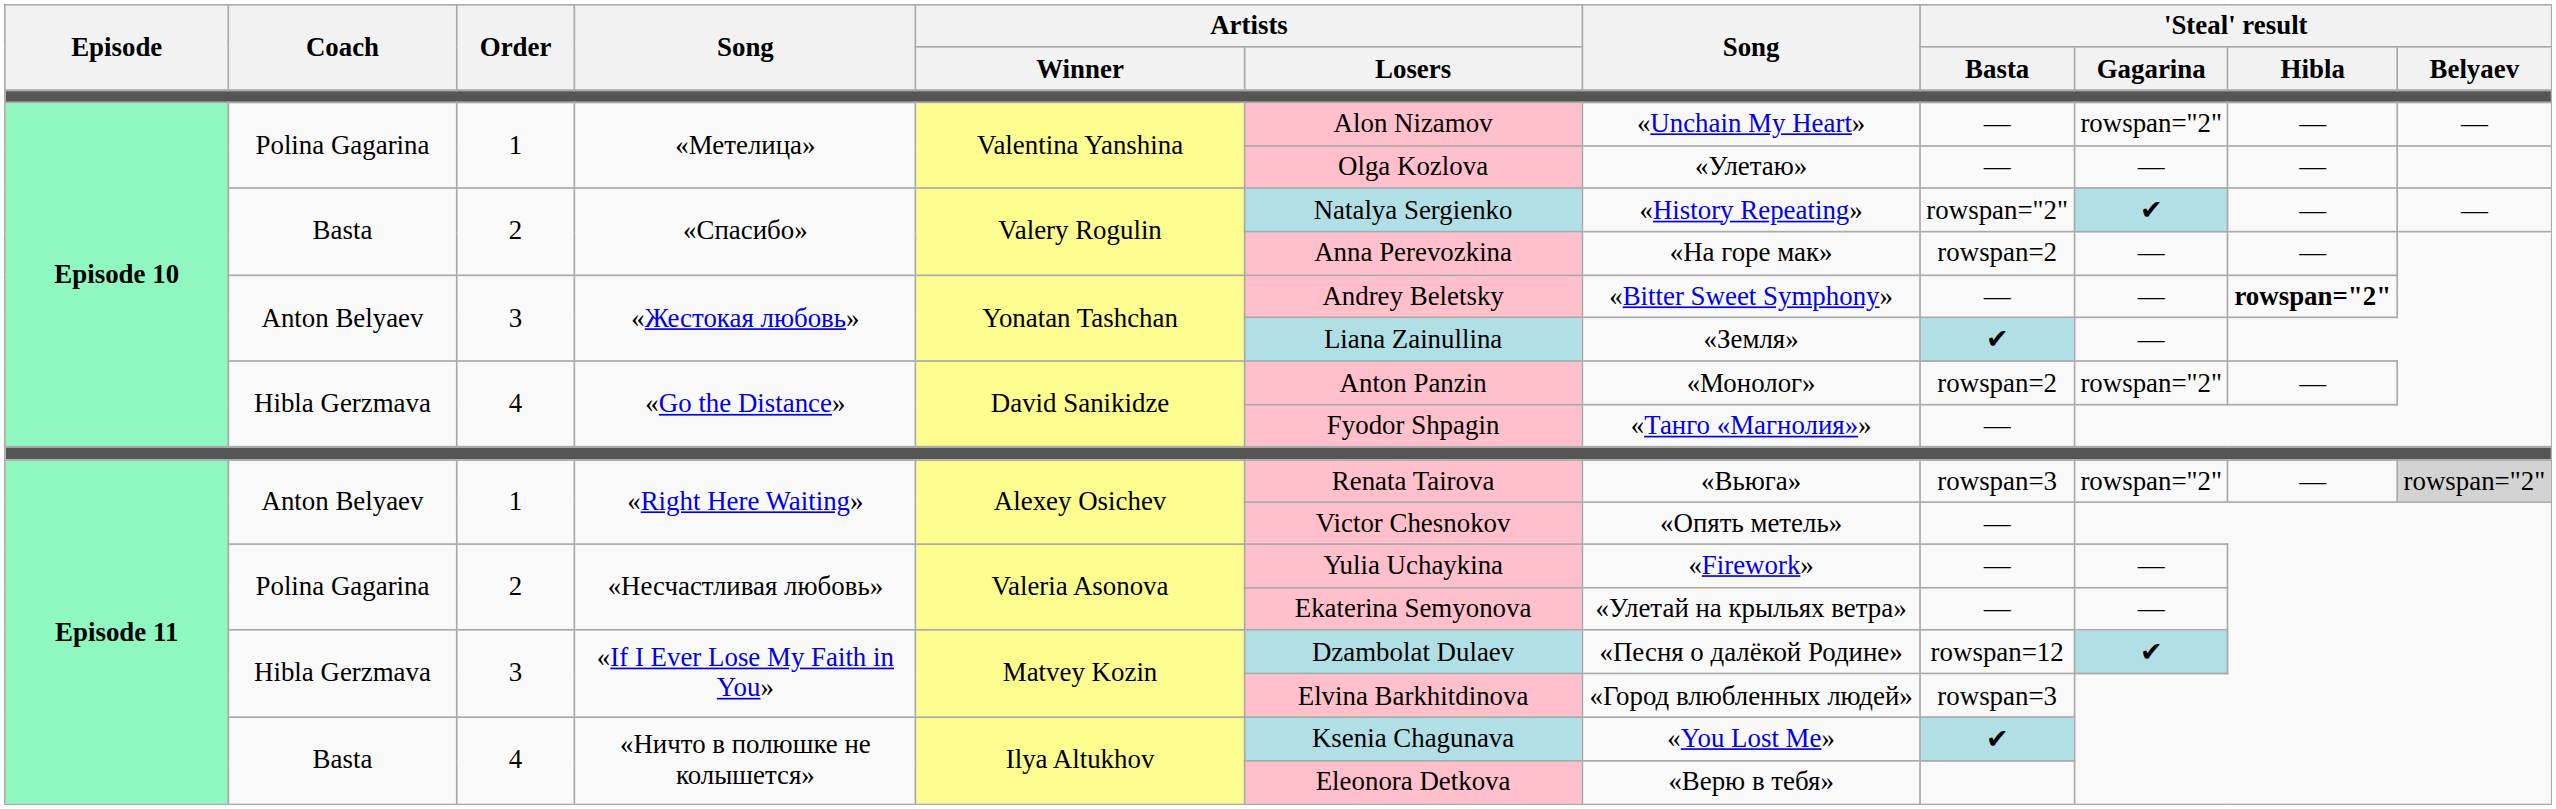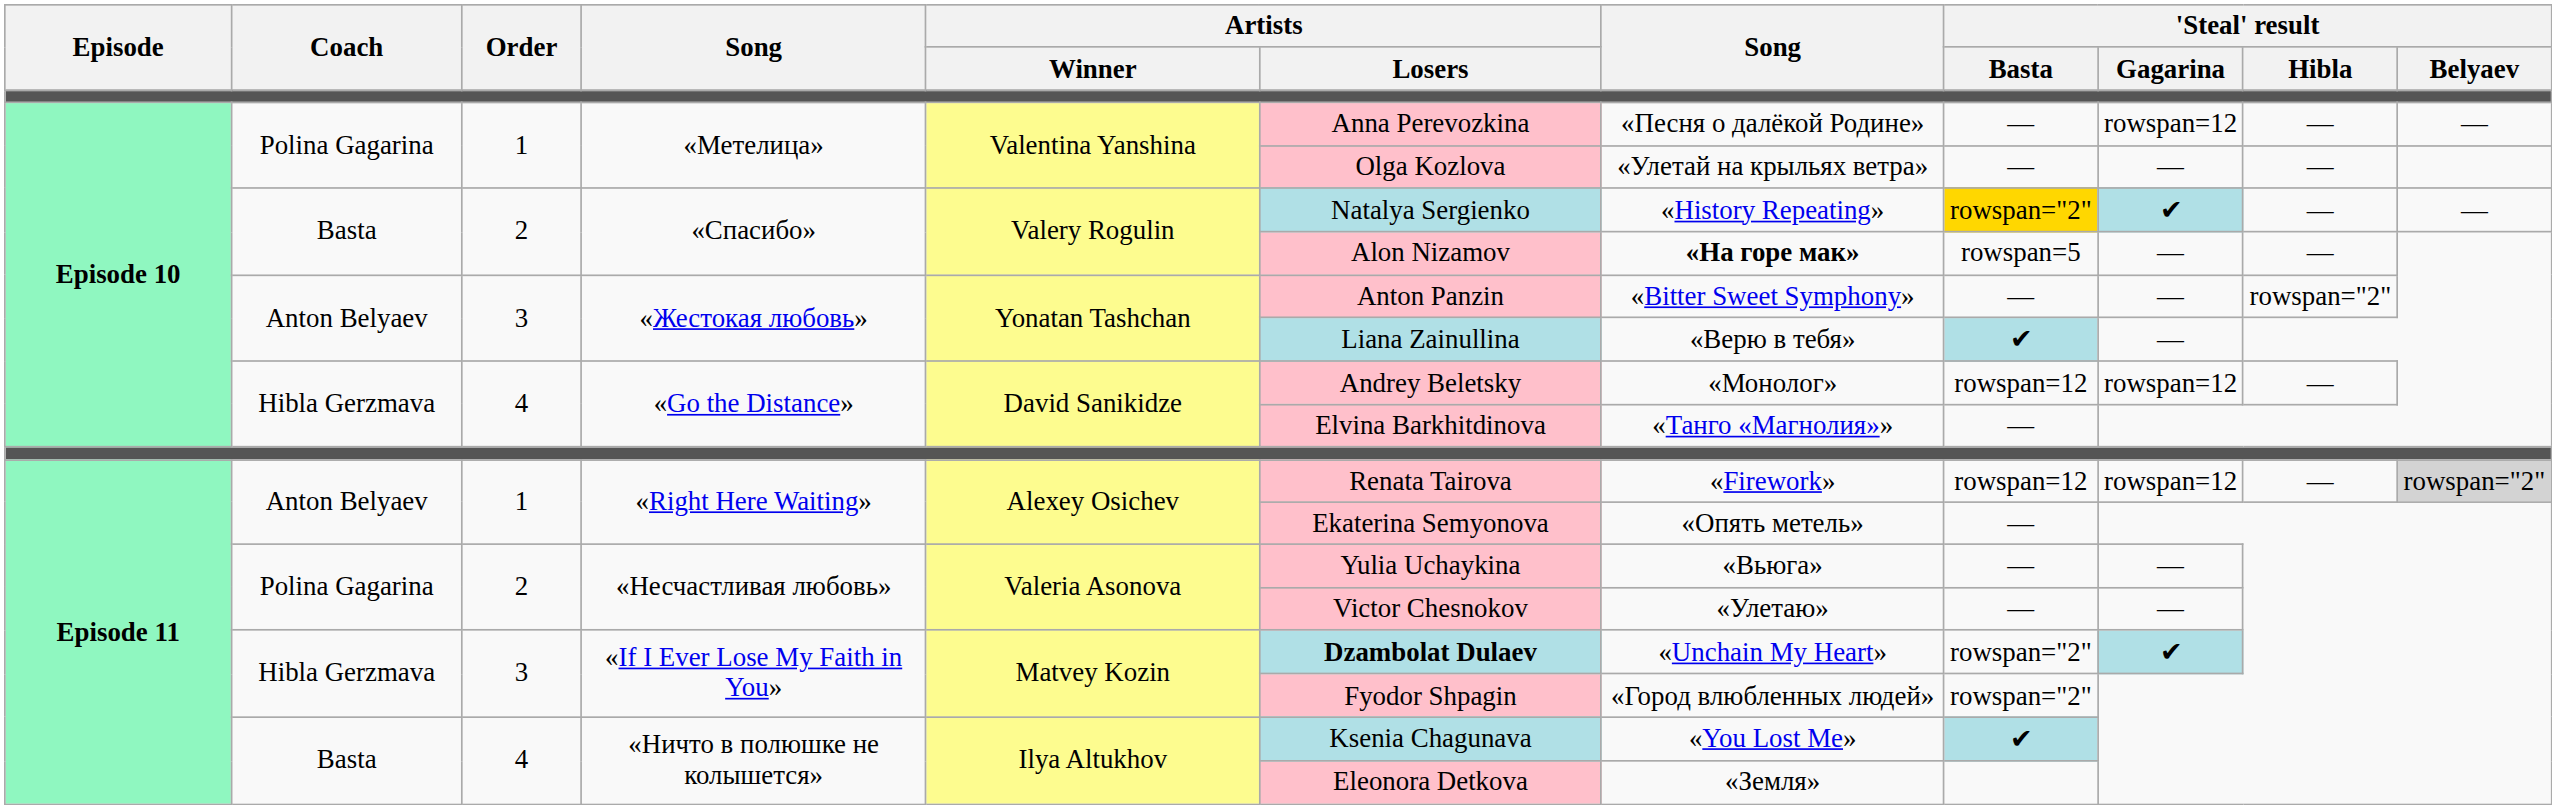row 4 | Artists / Losers: Alon Nizamov -> Anna Perevozkina
row 4 | column 7: «Unchain My Heart» -> «Песня о далёкой Родине»
row 4 | 'Steal' result / Gagarina: rowspan="2" -> rowspan=12
row 5 | column 7: «Улетаю» -> «Улетай на крыльях ветра»
row 6 | 'Steal' result / Basta: no background -> gold background
row 7 | Artists / Losers: Anna Perevozkina -> Alon Nizamov
row 7 | column 7: normal -> bold
row 7 | 'Steal' result / Basta: rowspan=2 -> rowspan=5
row 8 | Artists / Losers: Andrey Beletsky -> Anton Panzin
row 8 | 'Steal' result / Hibla: bold -> normal
row 9 | column 7: «Земля» -> «Верю в тебя»
row 10 | Artists / Losers: Anton Panzin -> Andrey Beletsky
row 10 | 'Steal' result / Basta: rowspan=2 -> rowspan=12
row 10 | 'Steal' result / Gagarina: rowspan="2" -> rowspan=12
row 11 | Artists / Losers: Fyodor Shpagin -> Elvina Barkhitdinova
row 13 | column 7: «Вьюга» -> «Firework»
row 13 | 'Steal' result / Basta: rowspan=3 -> rowspan=12
row 13 | 'Steal' result / Gagarina: rowspan="2" -> rowspan=12
row 14 | Artists / Losers: Victor Chesnokov -> Ekaterina Semyonova
row 15 | column 7: «Firework» -> «Вьюга»
row 16 | Artists / Losers: Ekaterina Semyonova -> Victor Chesnokov
row 16 | column 7: «Улетай на крыльях ветра» -> «Улетаю»
row 17 | Artists / Losers: normal -> bold
row 17 | column 7: «Песня о далёкой Родине» -> «Unchain My Heart»
row 17 | 'Steal' result / Basta: rowspan=12 -> rowspan="2"
row 18 | Artists / Losers: Elvina Barkhitdinova -> Fyodor Shpagin
row 18 | 'Steal' result / Basta: rowspan=3 -> rowspan="2"
row 20 | column 7: «Верю в тебя» -> «Земля»
